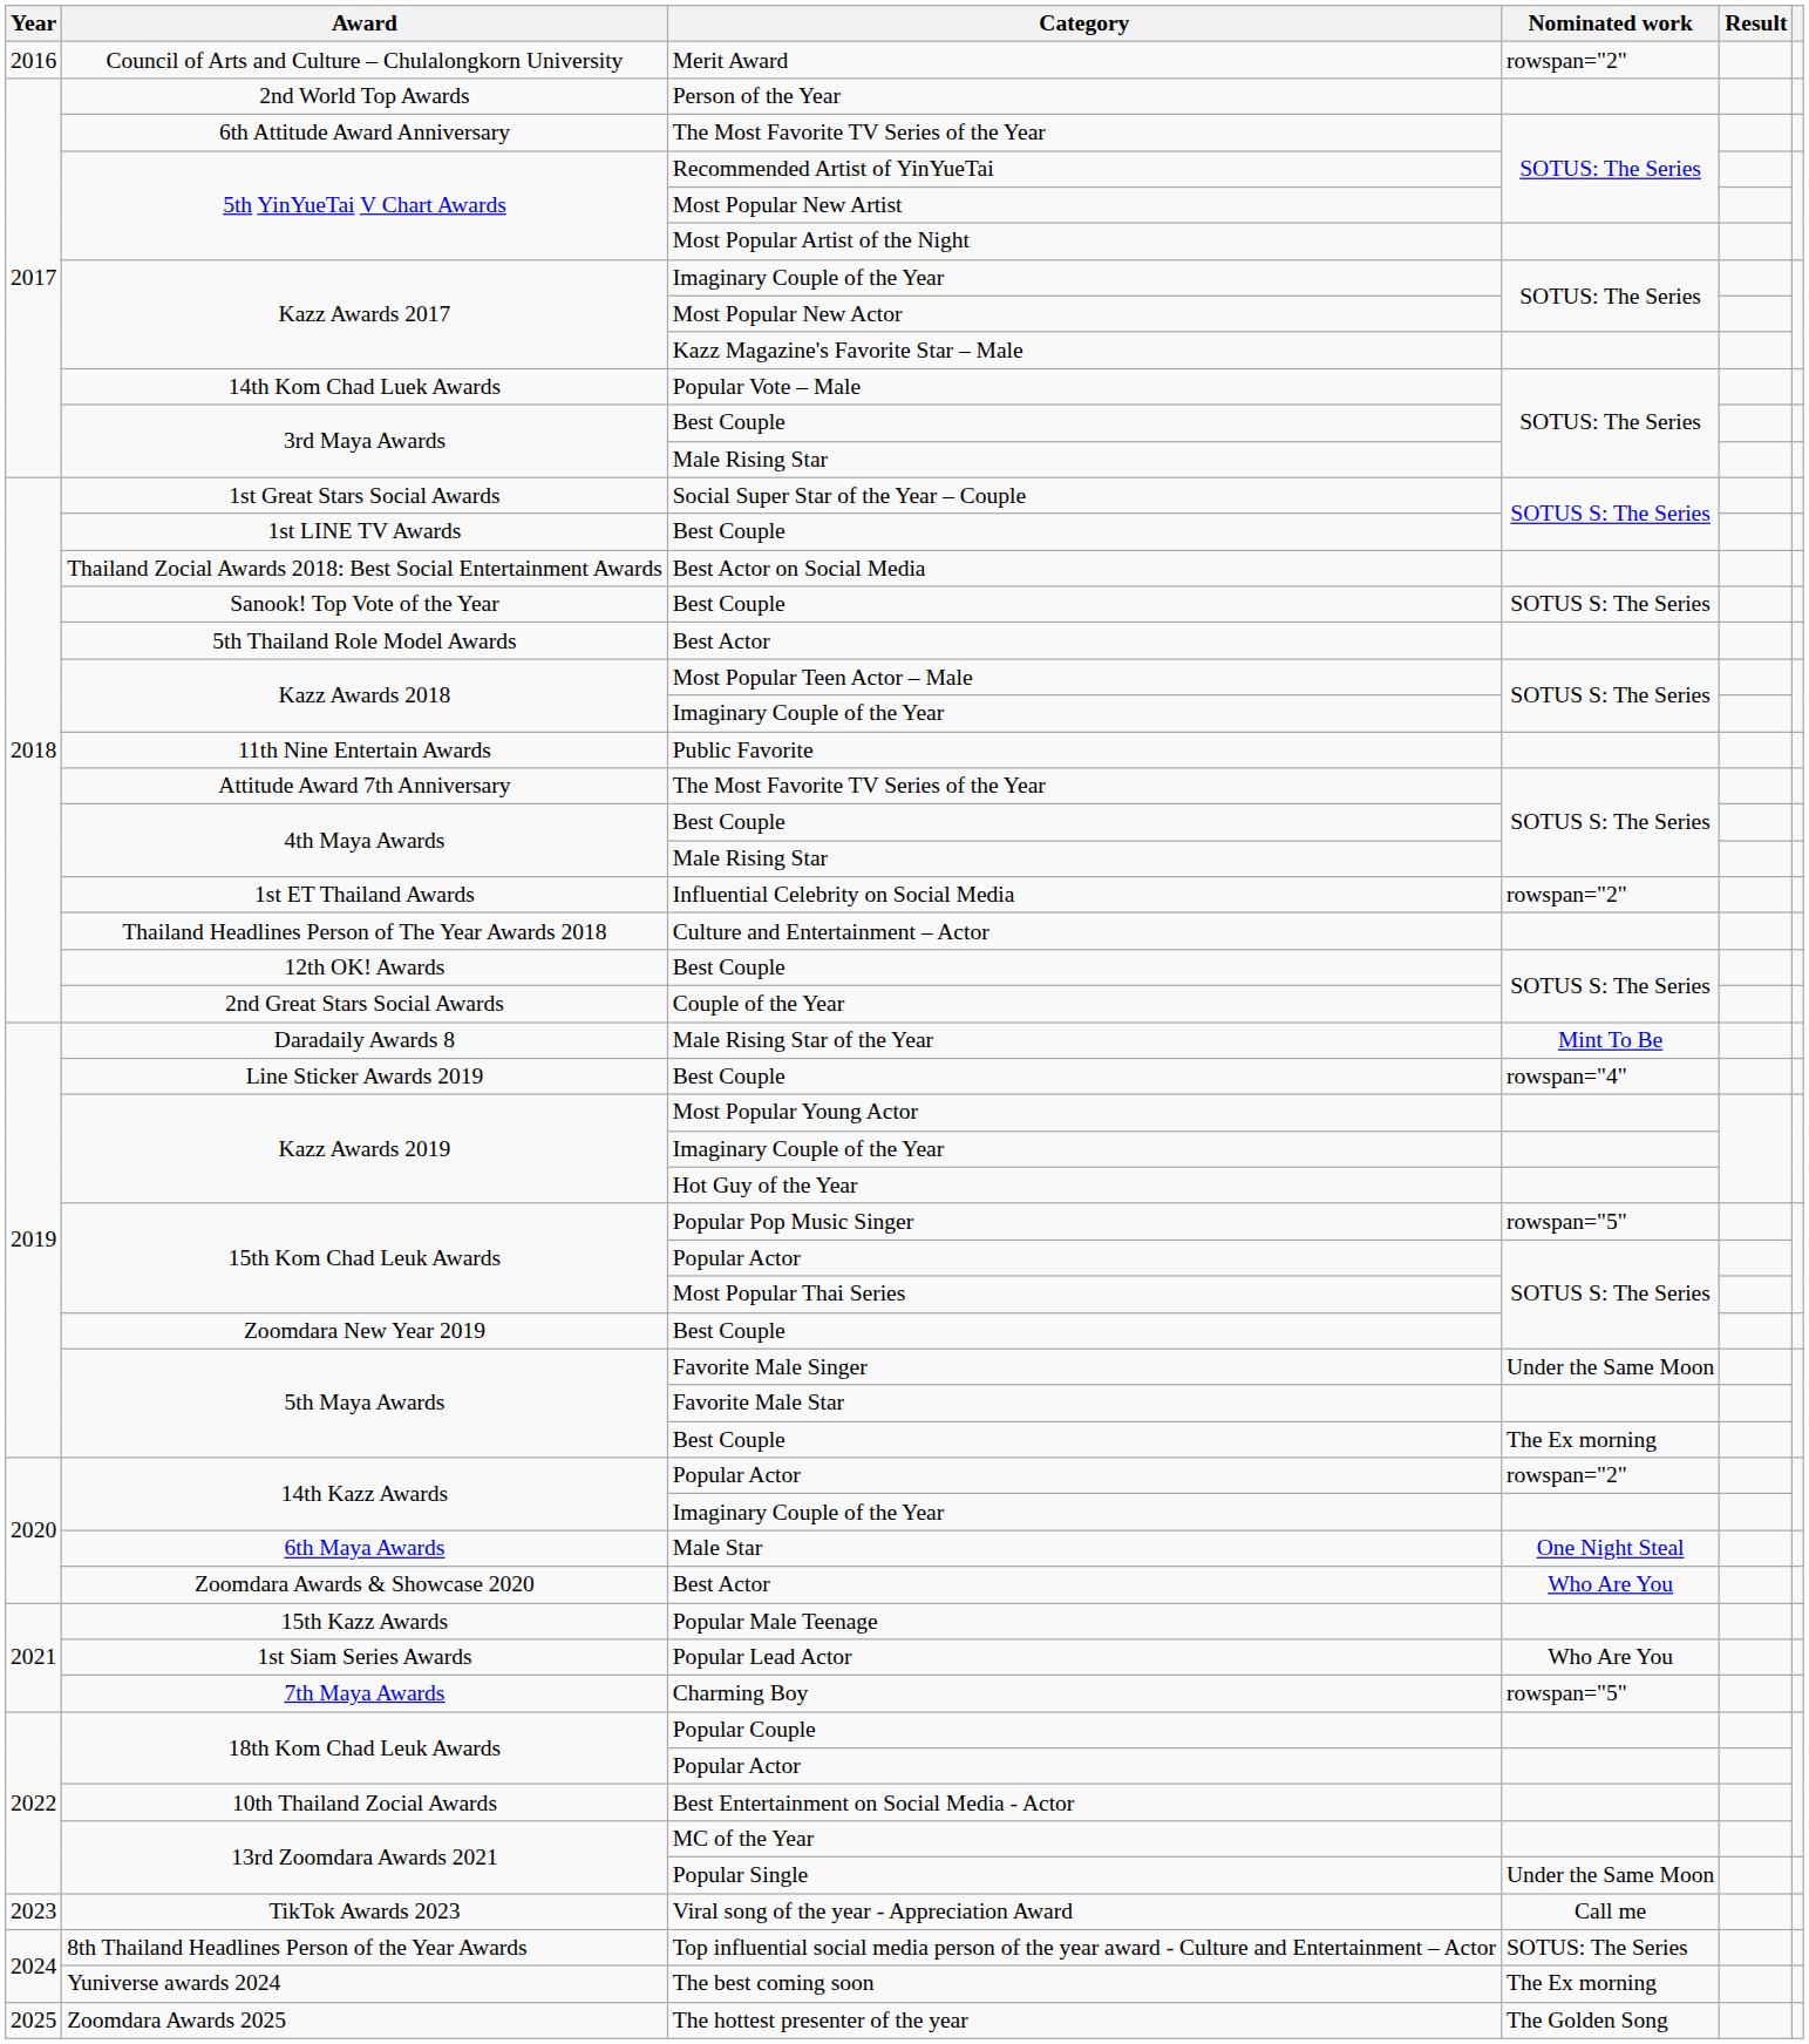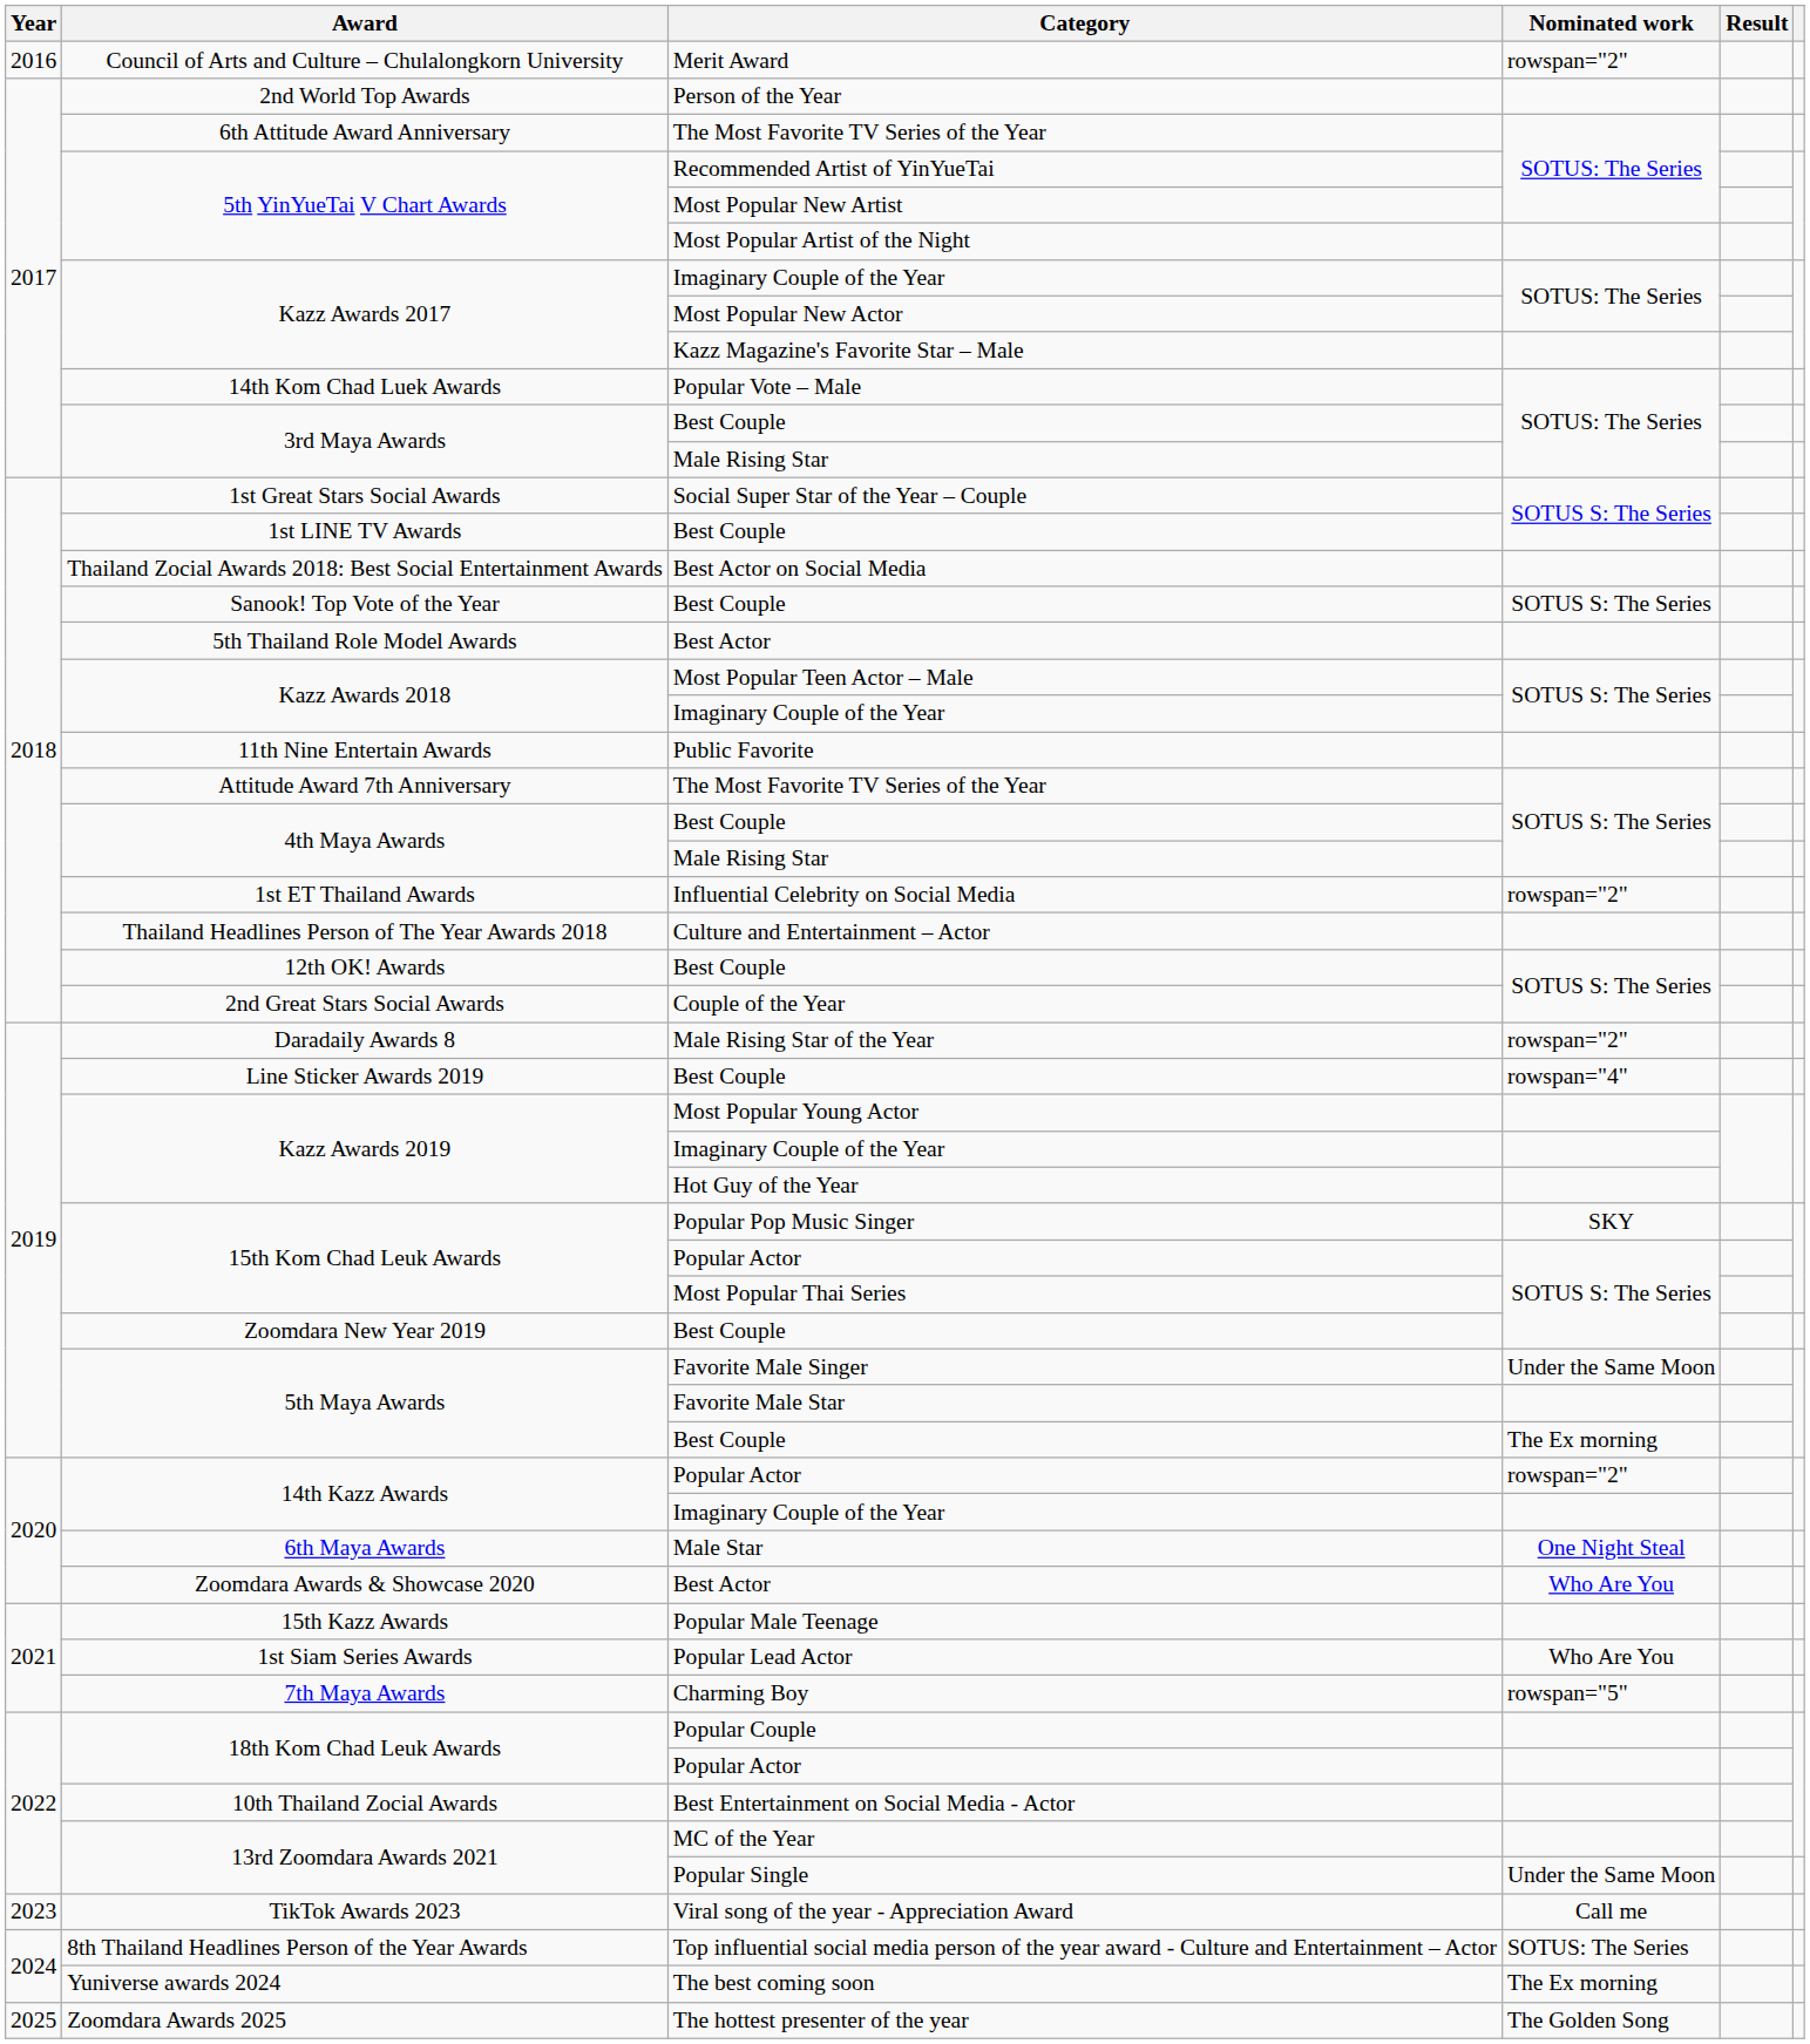Male Rising Star of the Year | Nominated work: Mint To Be -> rowspan="2"
Popular Pop Music Singer | Nominated work: rowspan="5" -> SKY
